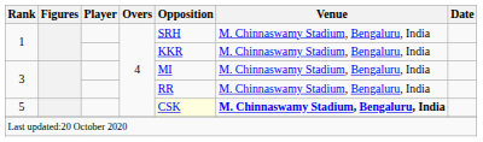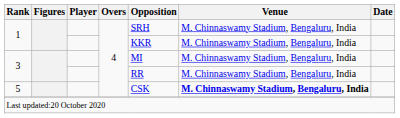5 | Opposition: lightyellow background -> no background
